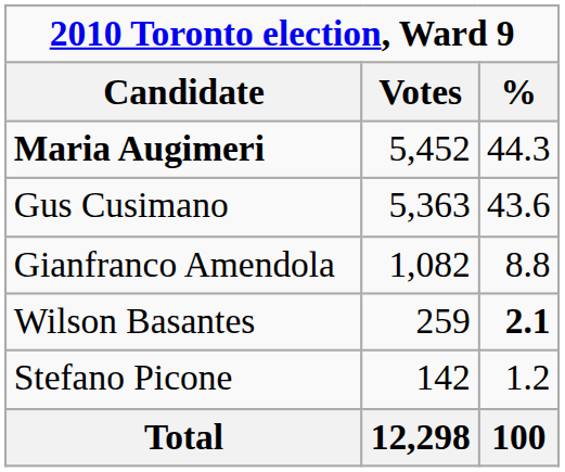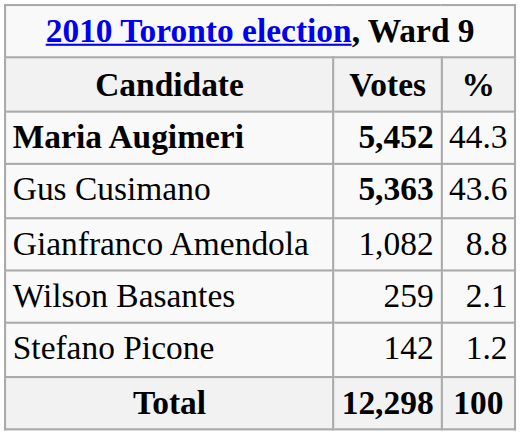Maria Augimeri | Votes: normal -> bold
Gus Cusimano | Votes: normal -> bold
Wilson Basantes | %: bold -> normal
